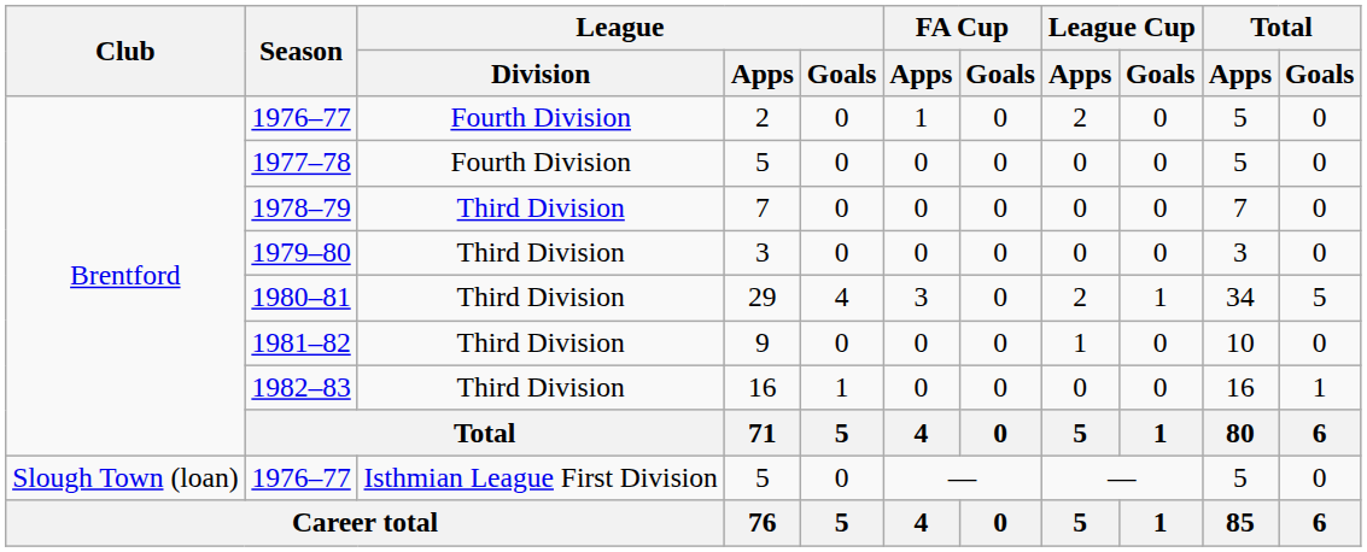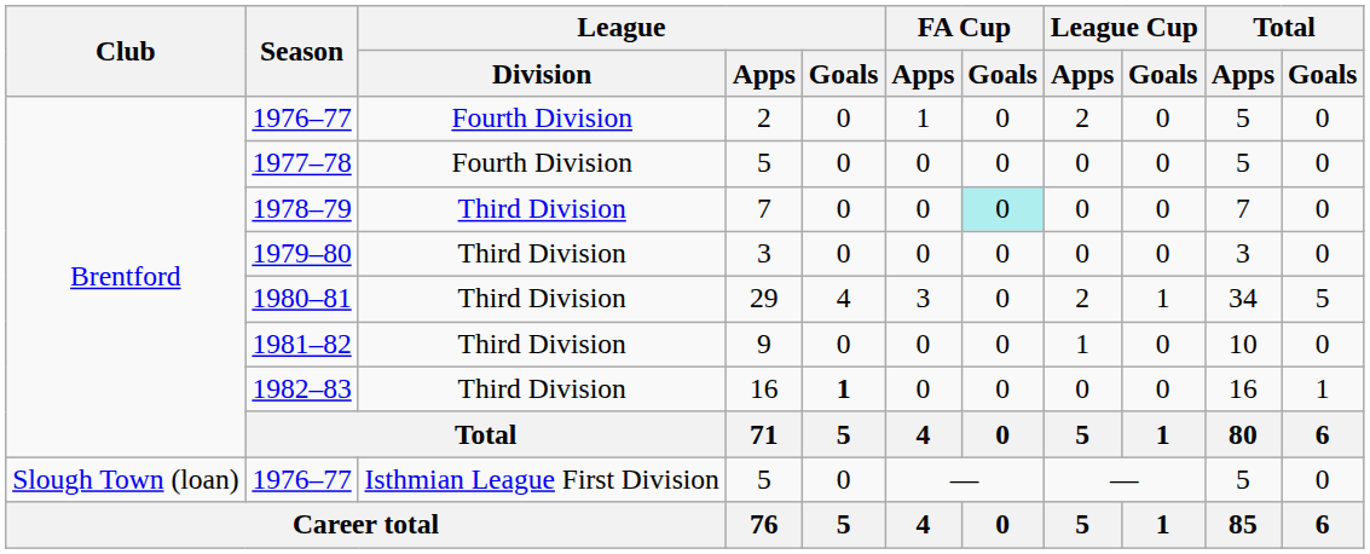1978–79 | FA Cup / Goals: no background -> paleturquoise background
1982–83 | League / Goals: normal -> bold
